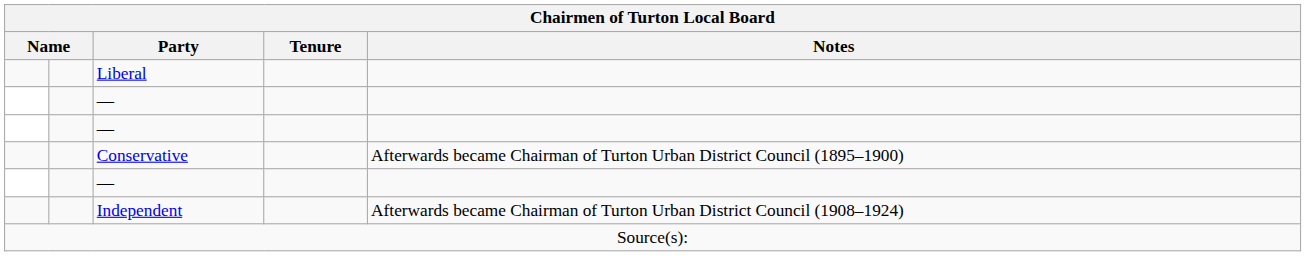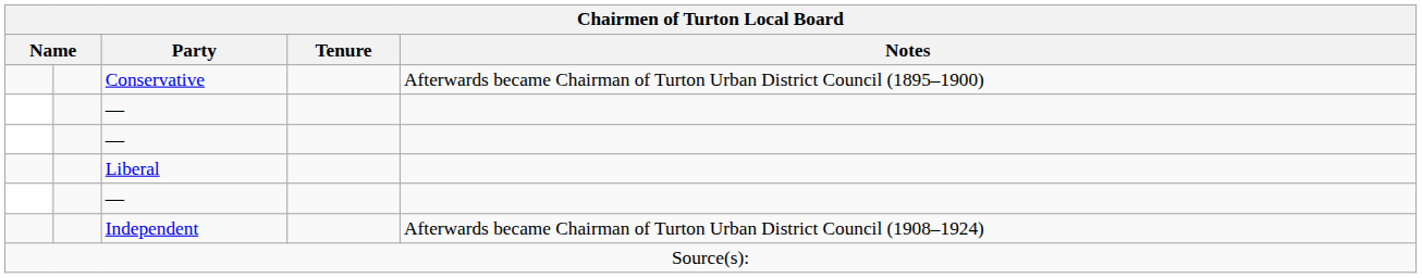rows swapped: Liberal <-> Conservative
